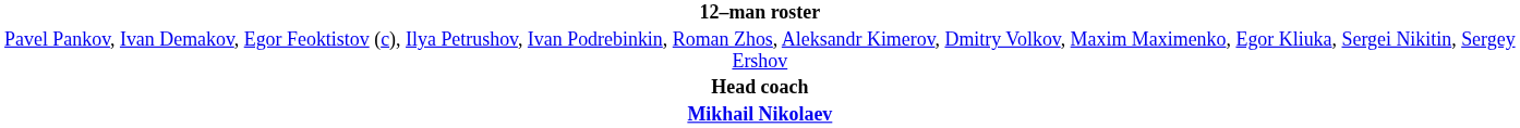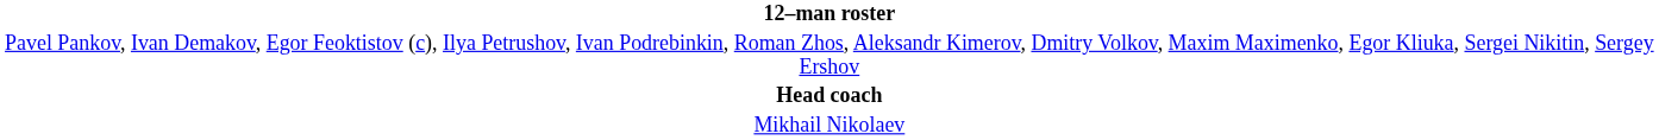row 4 | column 1: bold -> normal
